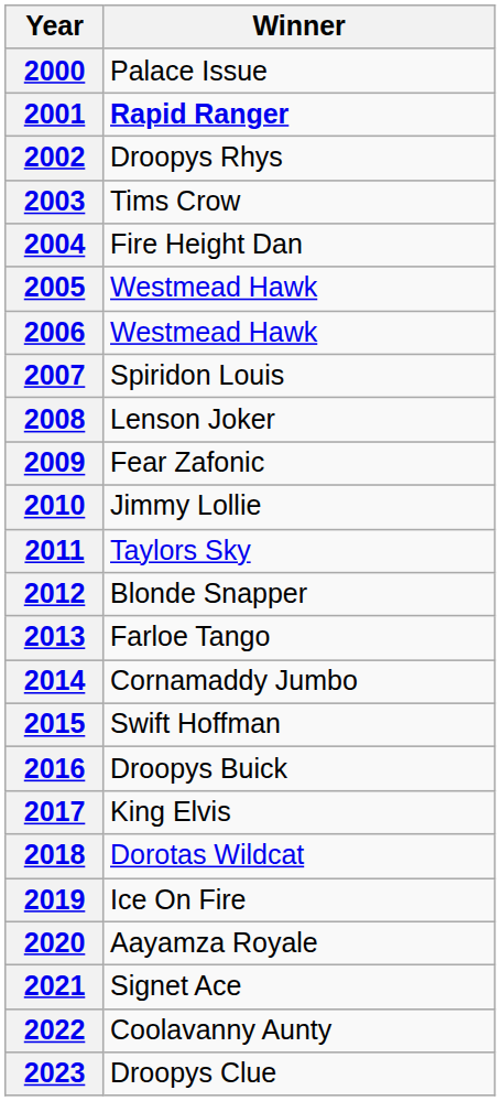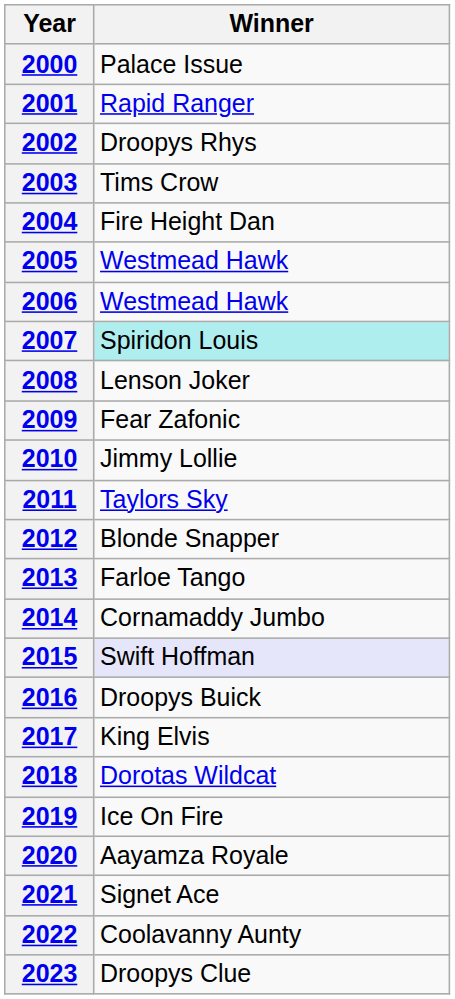2001 | Winner: bold -> normal
2007 | Winner: no background -> paleturquoise background
2015 | Winner: no background -> lavender background
